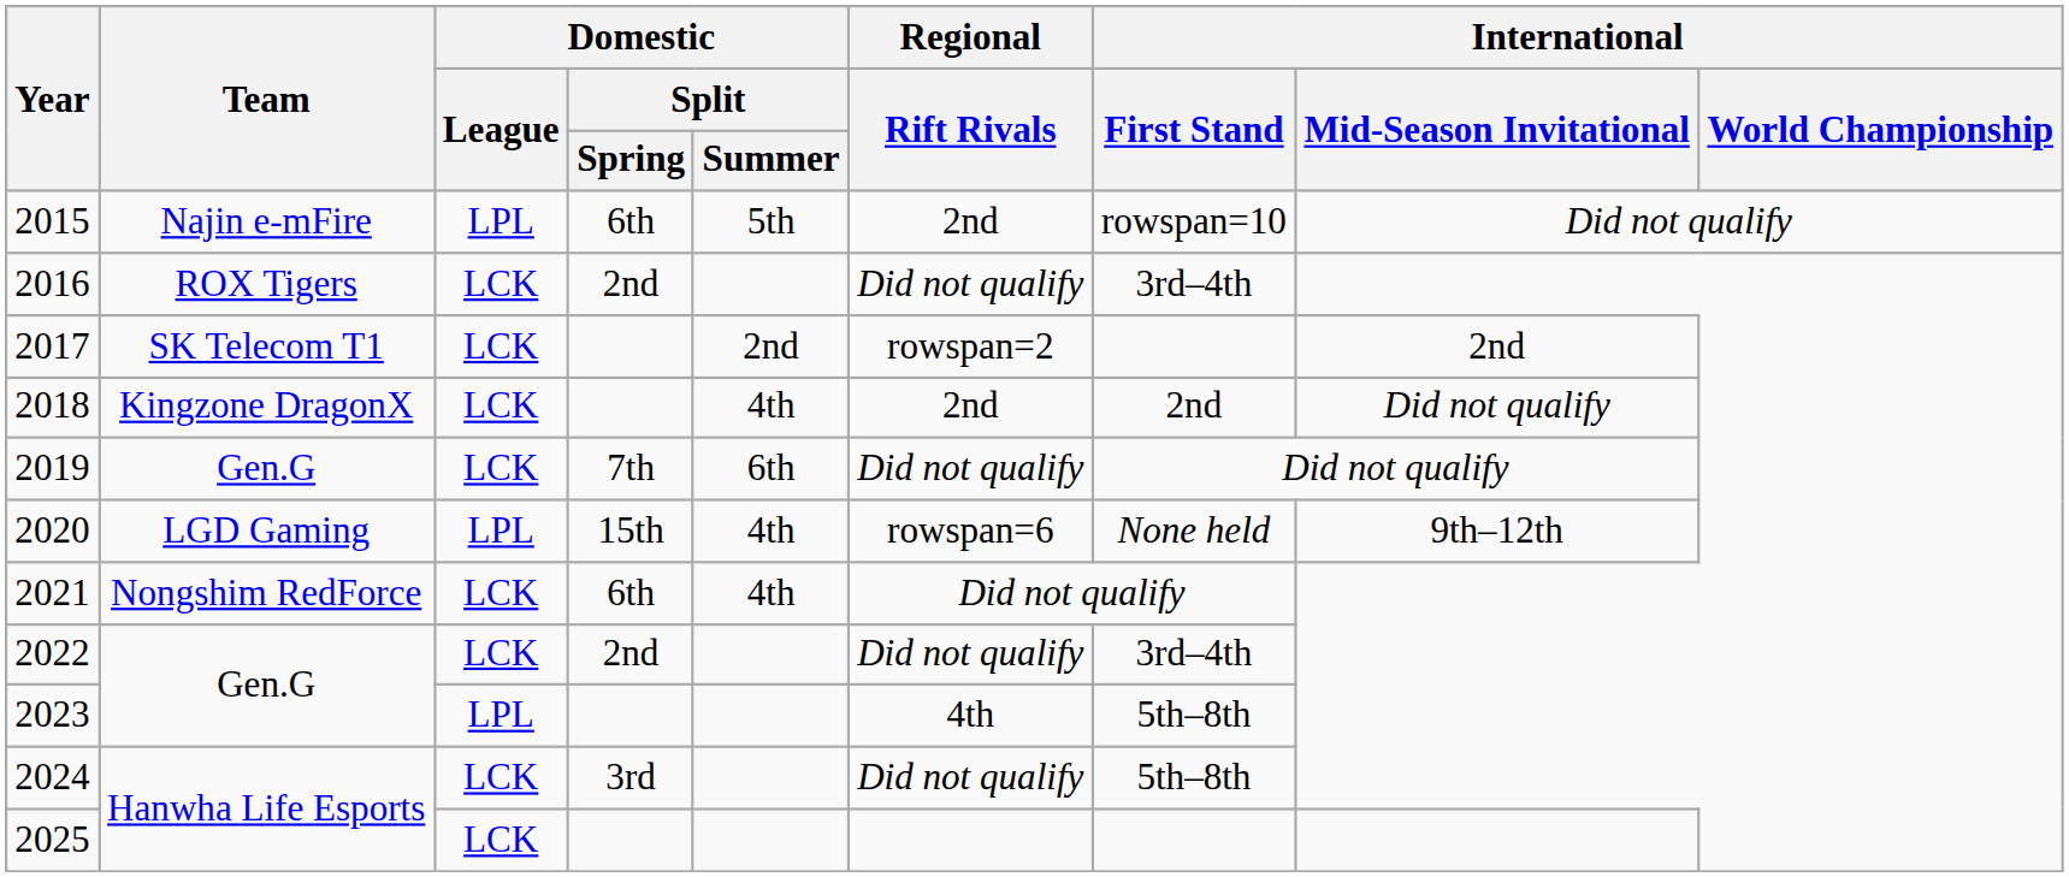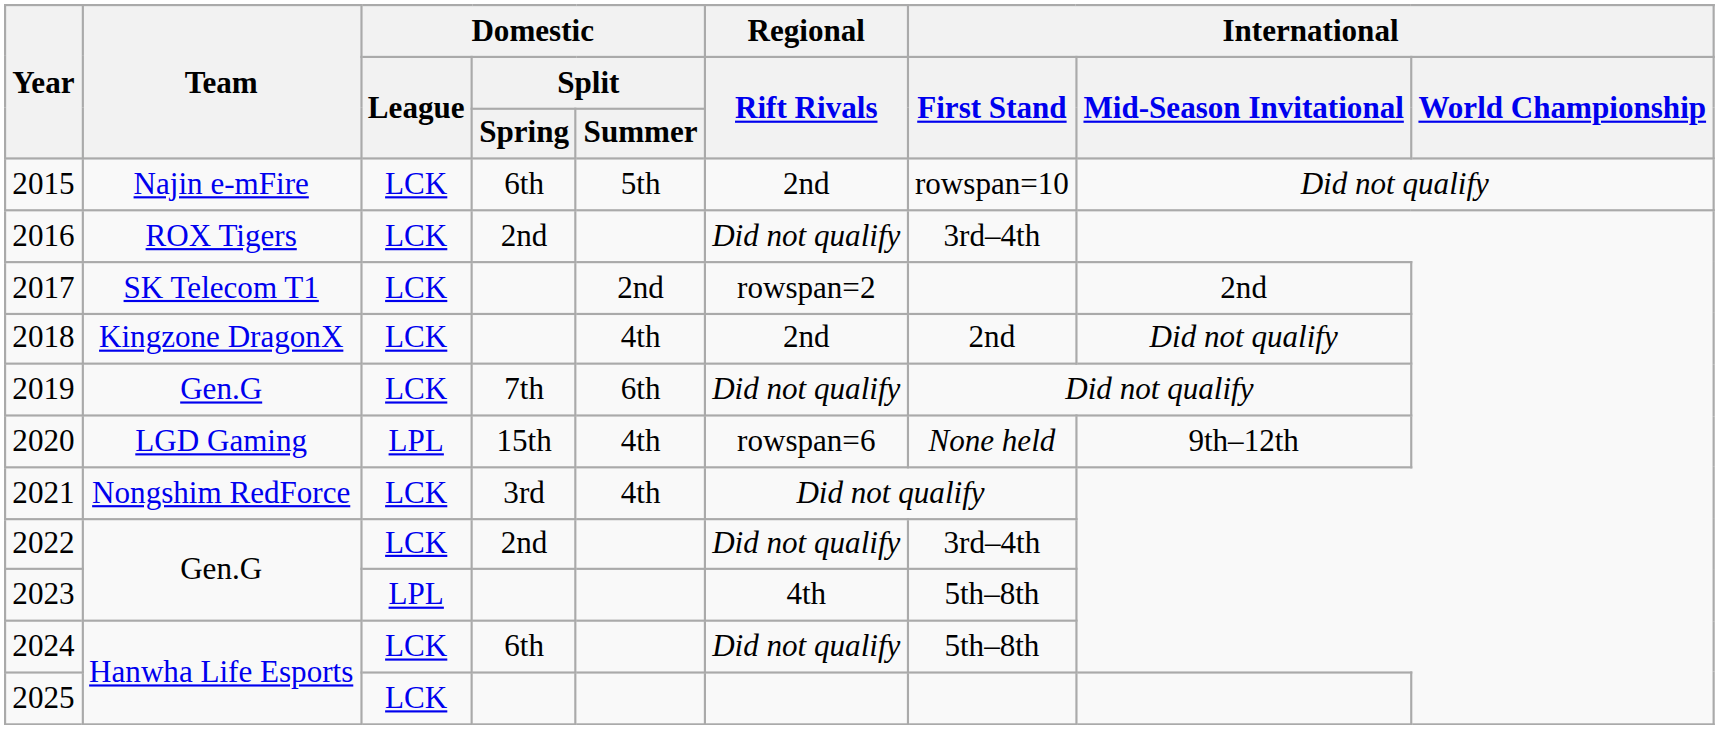2015 | Domestic / League: LPL -> LCK
2021 | Domestic / Split / Spring: 6th -> 3rd
2024 | Domestic / Split / Spring: 3rd -> 6th
